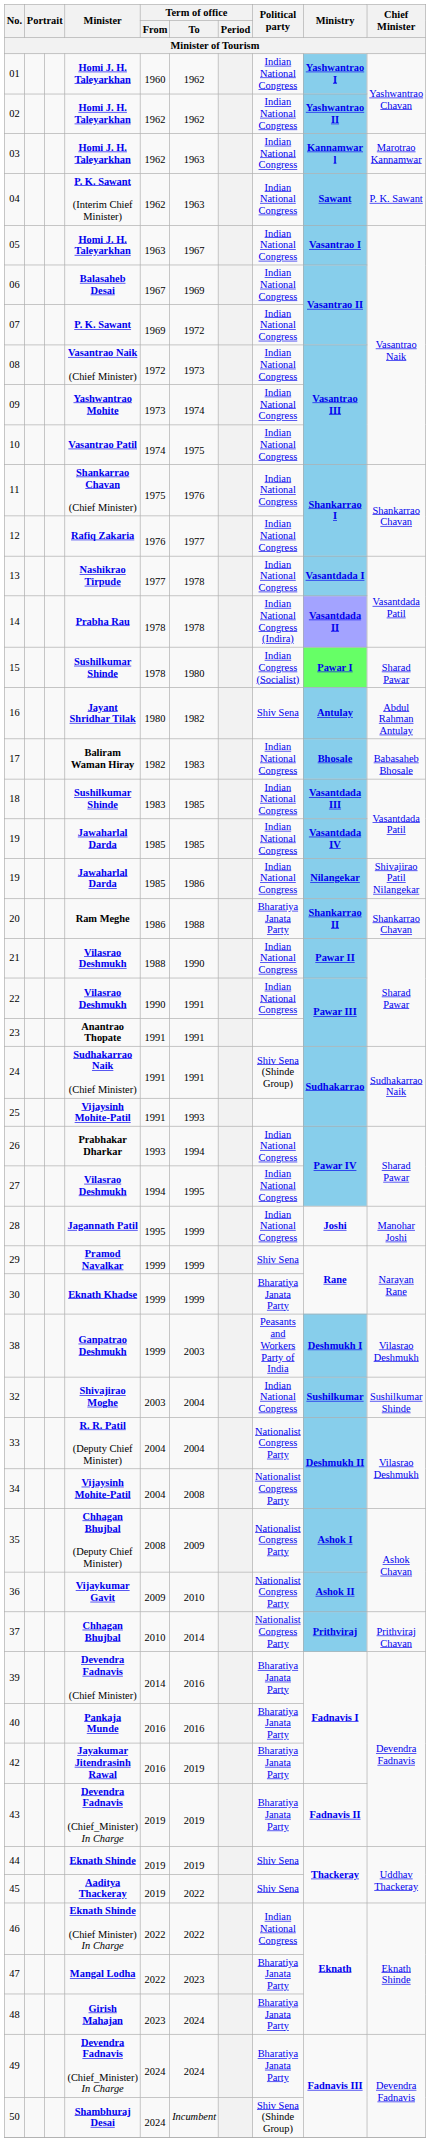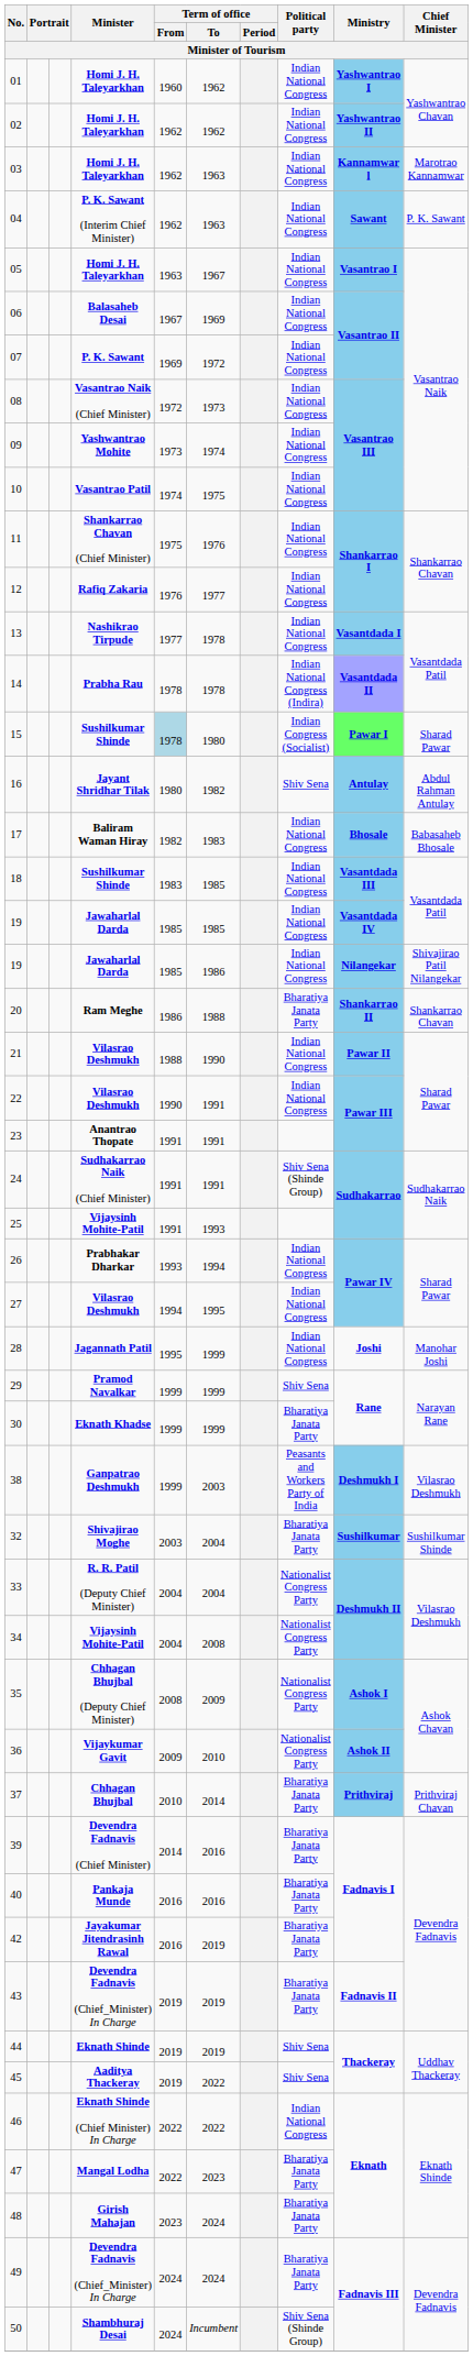15 | Term of office / From: no background -> lightblue background
32 | Political party: Indian National Congress -> Bharatiya Janata Party
37 | Political party: Nationalist Congress Party -> Bharatiya Janata Party
